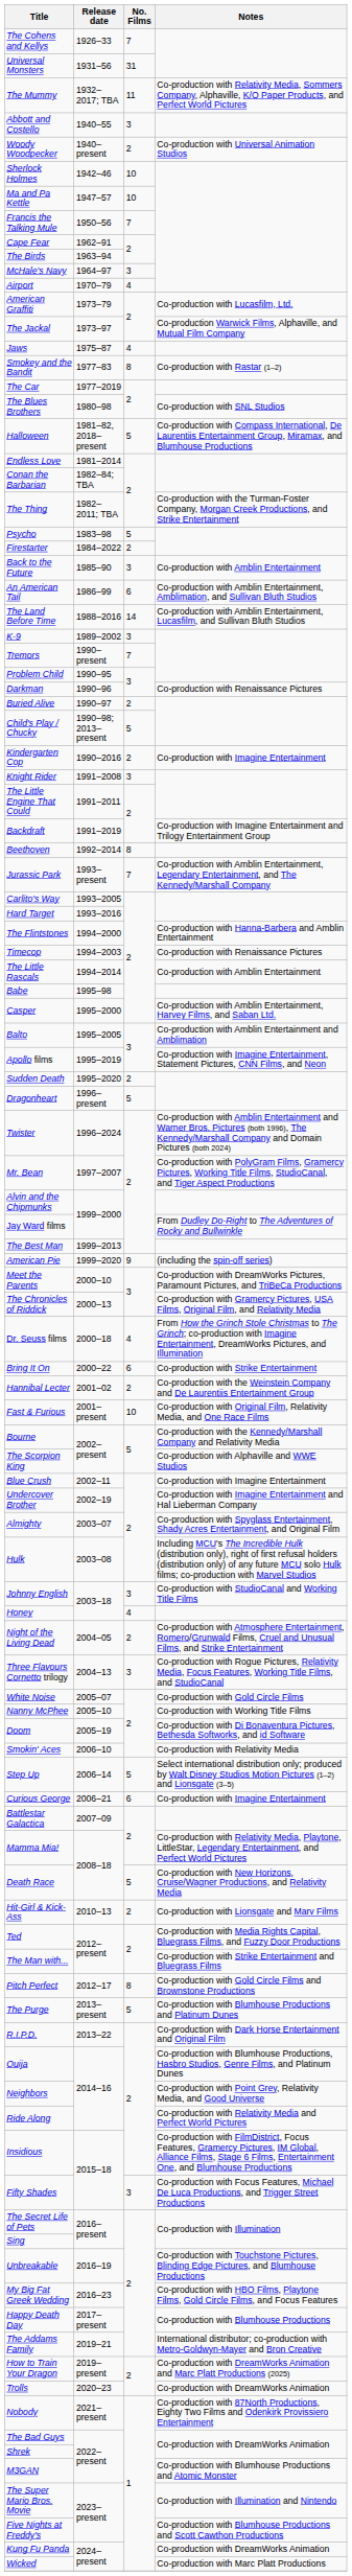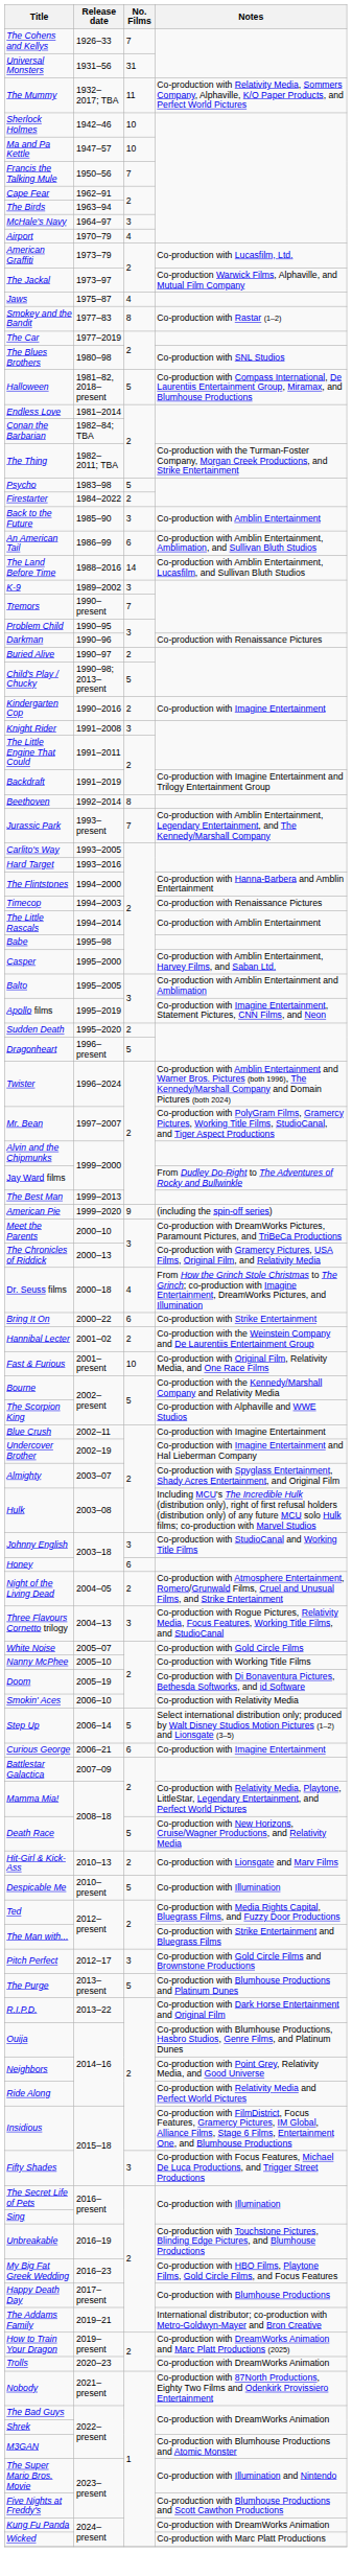- row: Abbott and Costello | 1940–55 | 3
- row: Woody Woodpecker | 1940–present | 2 | Co-production with Universal Animation Studios
Honey | No. Films: 4 -> 6
+ row: Despicable Me | 2010–present | 5 | Co-production with Illumination
Pitch Perfect | No. Films: 8 -> 3
